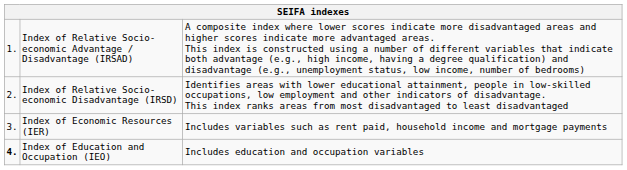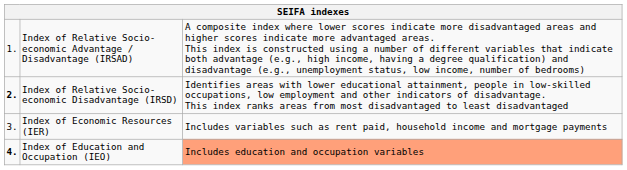Index of Relative Socio-economic Disadvantage (IRSD) | column 1: normal -> bold
Index of Education and Occupation (IEO) | column 3: no background -> lightsalmon background
